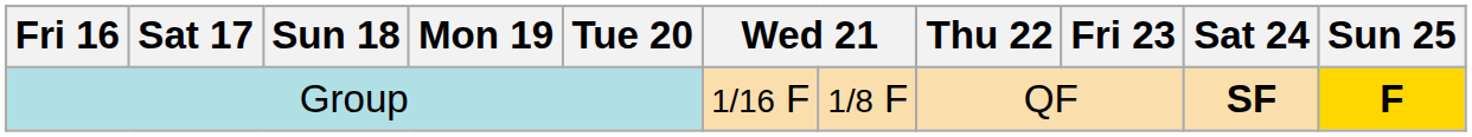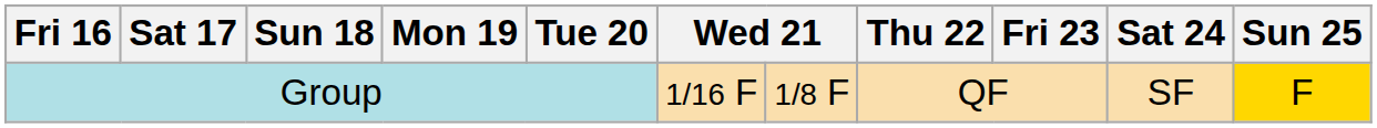Group | Sat 24: bold -> normal
Group | Sun 25: bold -> normal
